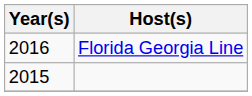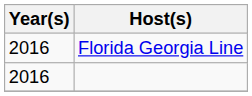row 3 | Year(s): 2015 -> 2016
